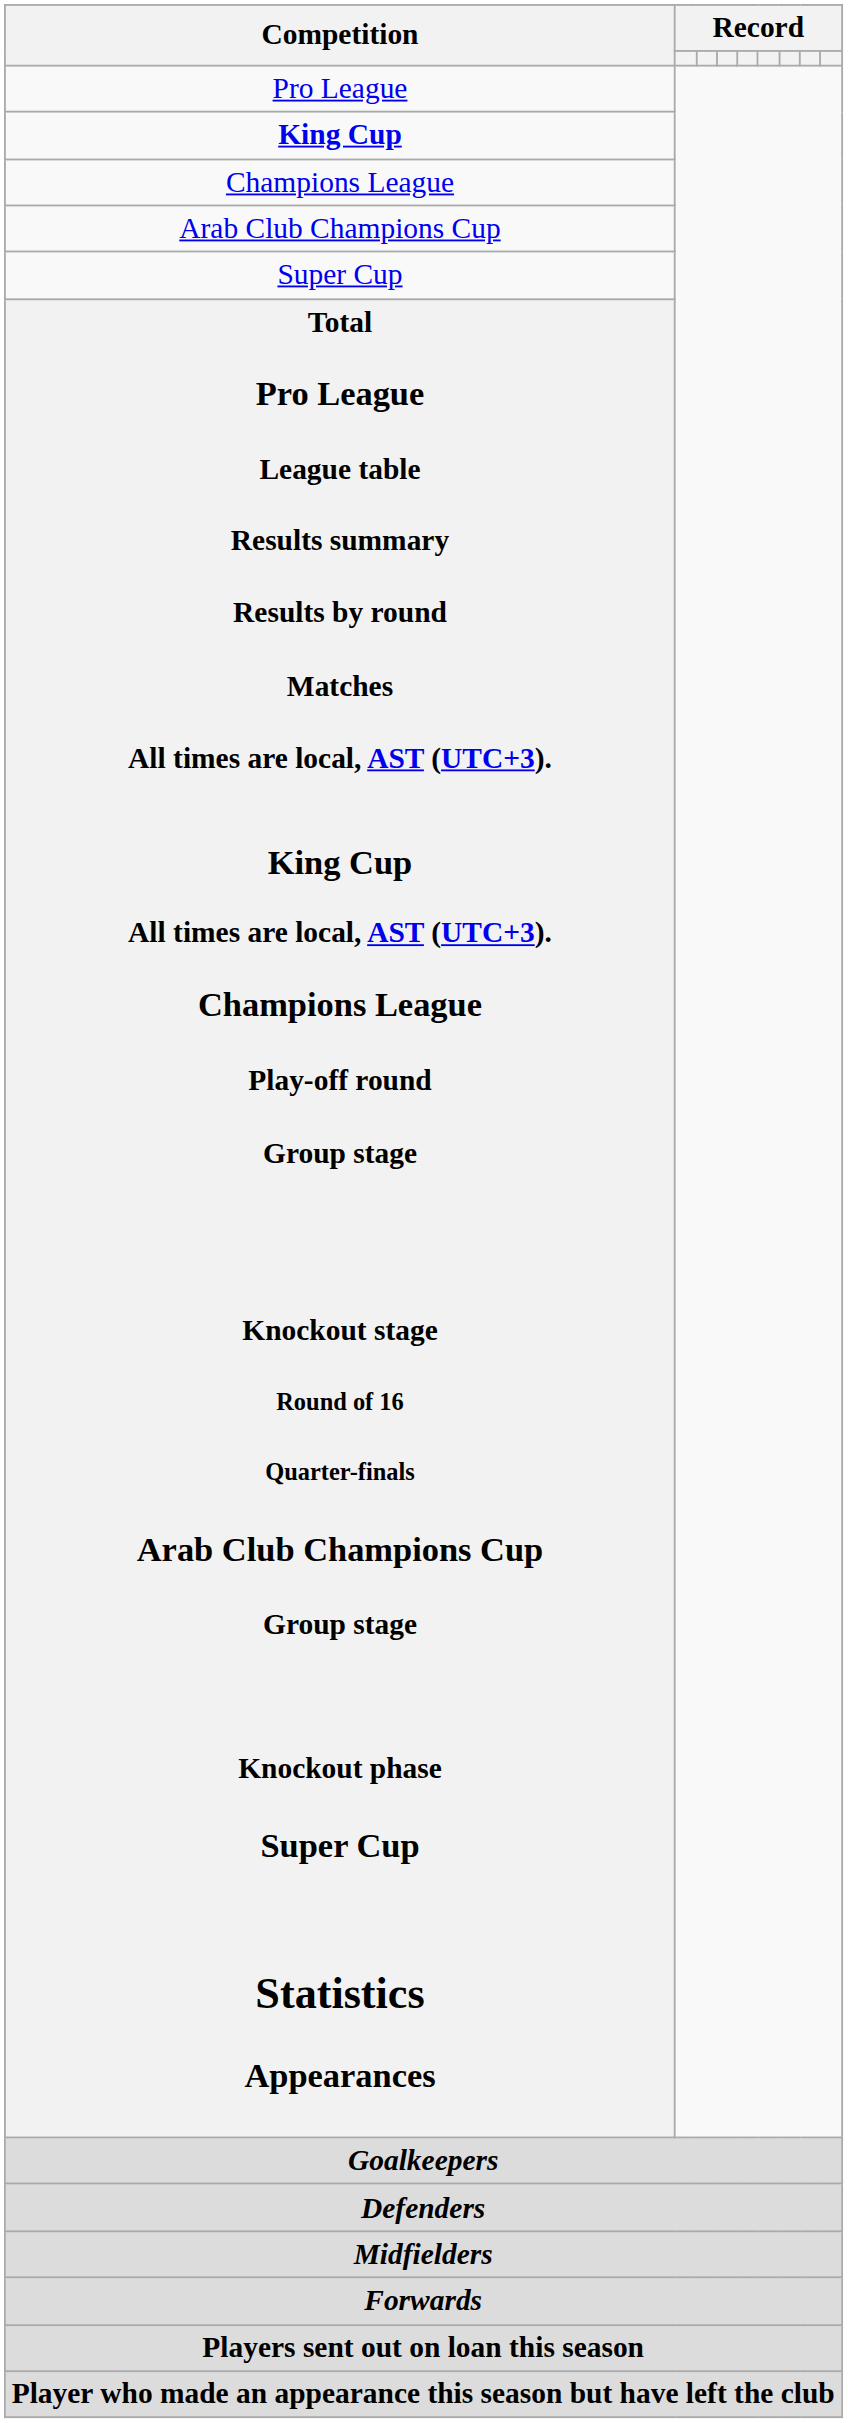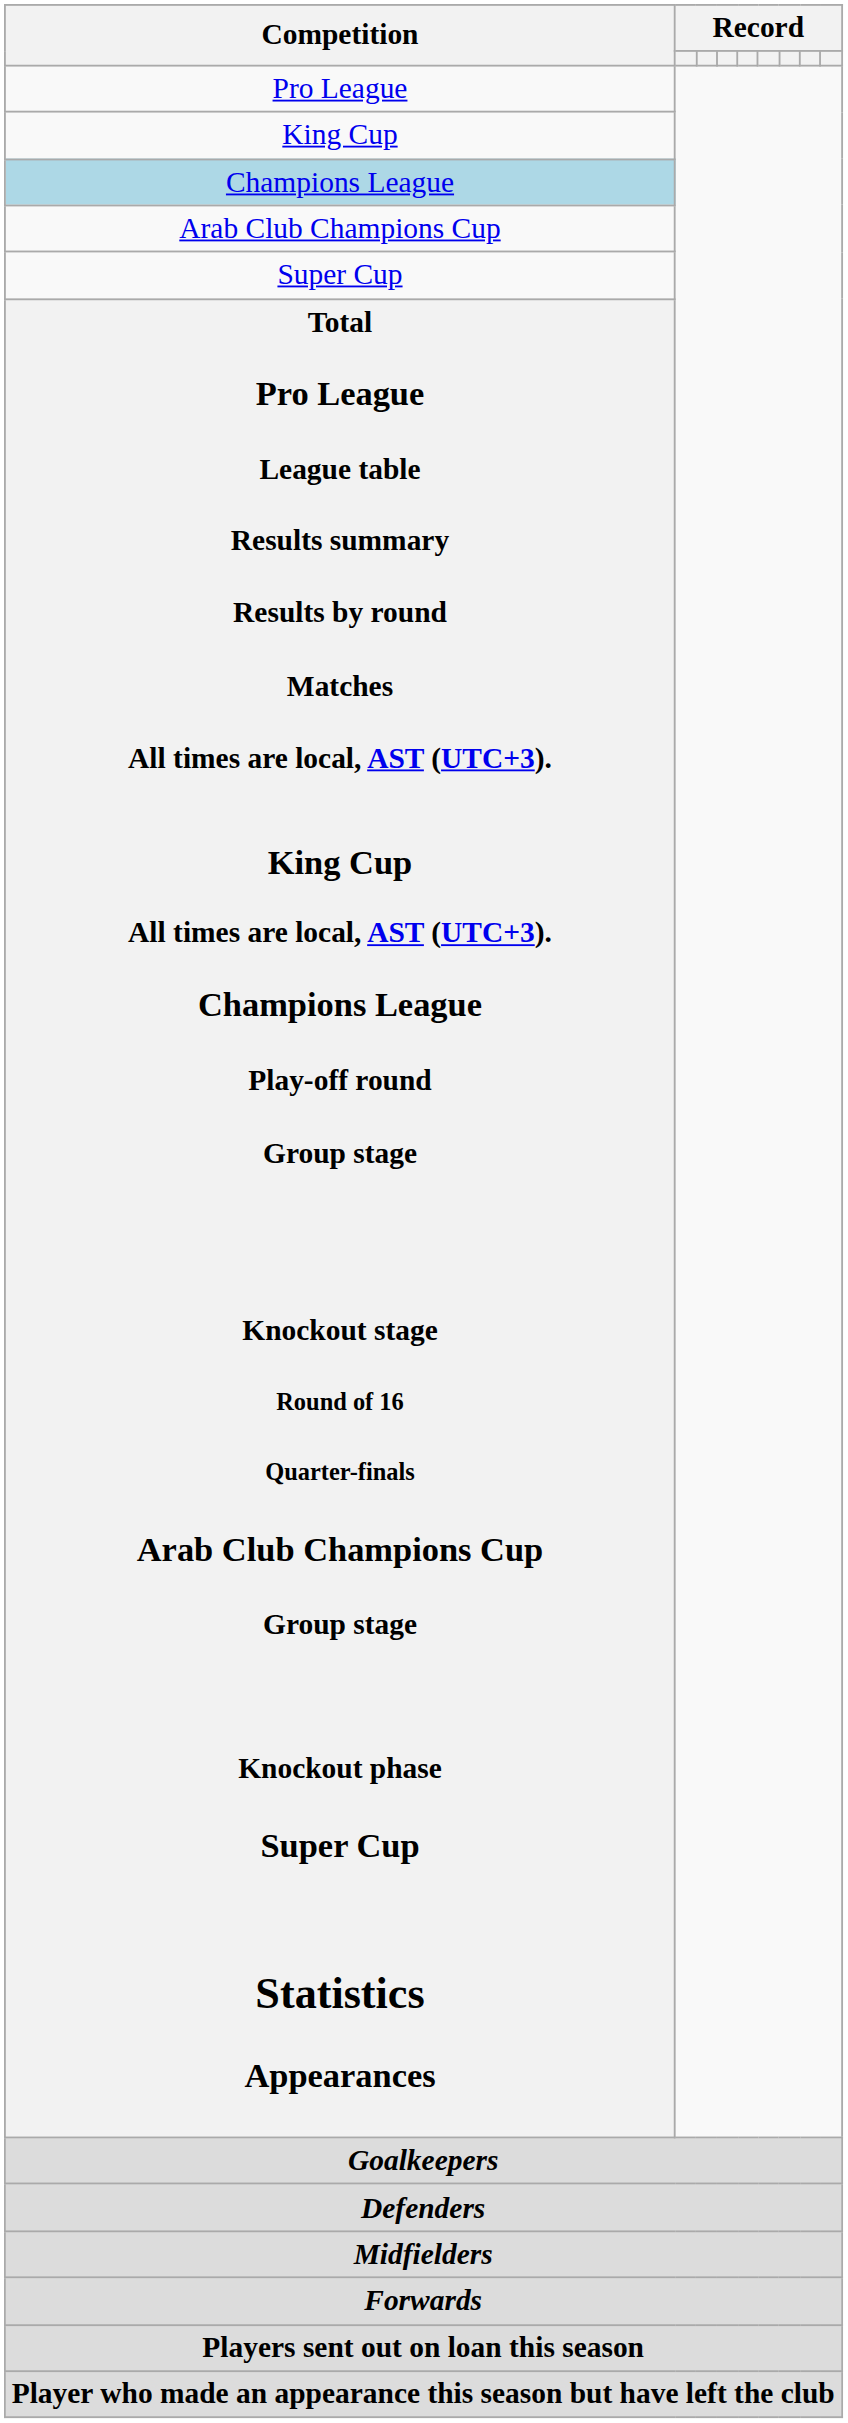King Cup | Competition: bold -> normal
Champions League | Competition: no background -> lightblue background
